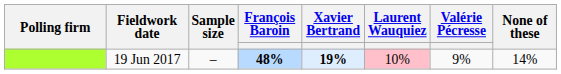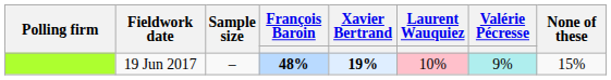19 Jun 2017 | Valérie Pécresse: no background -> paleturquoise background
19 Jun 2017 | None of these: 14% -> 15%
